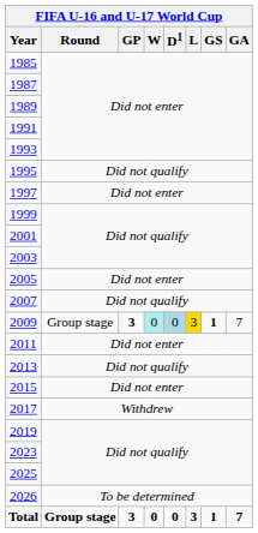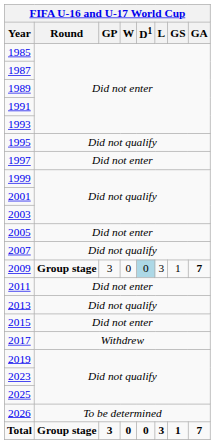2009 | Round: normal -> bold
2009 | GP: bold -> normal
2009 | W: paleturquoise background -> no background
2009 | L: gold background -> no background
2009 | GS: bold -> normal
2009 | GA: normal -> bold
